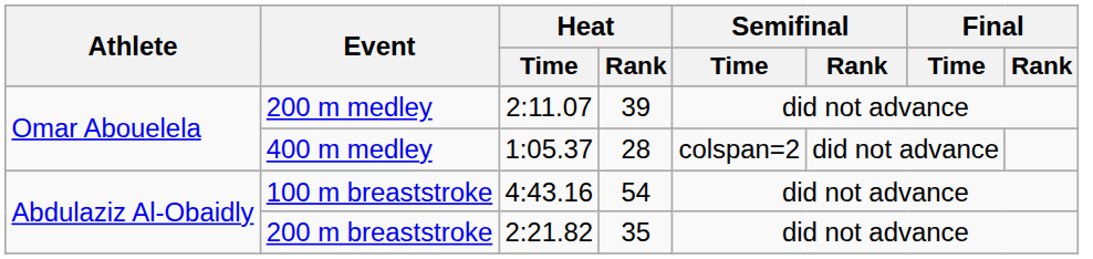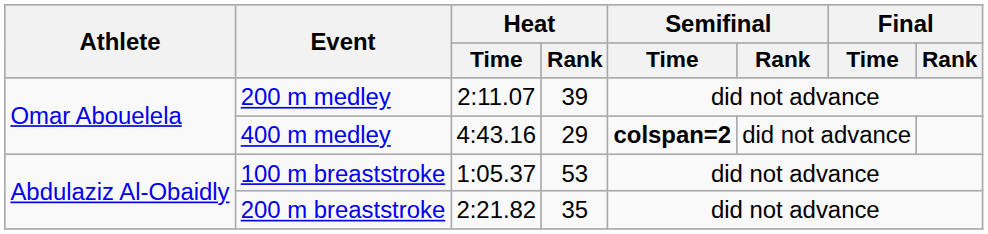400 m medley | Heat / Time: 1:05.37 -> 4:43.16
400 m medley | Heat / Rank: 28 -> 29
400 m medley | Semifinal / Time: normal -> bold
100 m breaststroke | Heat / Time: 4:43.16 -> 1:05.37
100 m breaststroke | Heat / Rank: 54 -> 53
